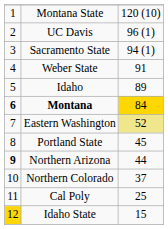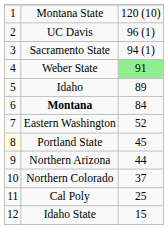Weber State | column 3: no background -> lightgreen background
Montana | column 1: bold -> normal
Montana | column 3: gold background -> no background
Eastern Washington | column 3: khaki background -> no background
Portland State | column 1: no background -> lightyellow background
Northern Arizona | column 1: bold -> normal
Idaho State | column 1: gold background -> no background
